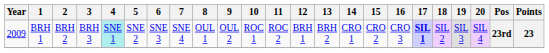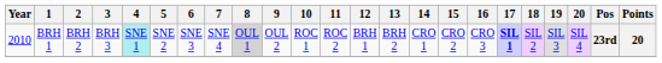row 2 | Year: 2009 -> 2010
row 2 | 8: no background -> lightgrey background
row 2 | Points: 23 -> 20
